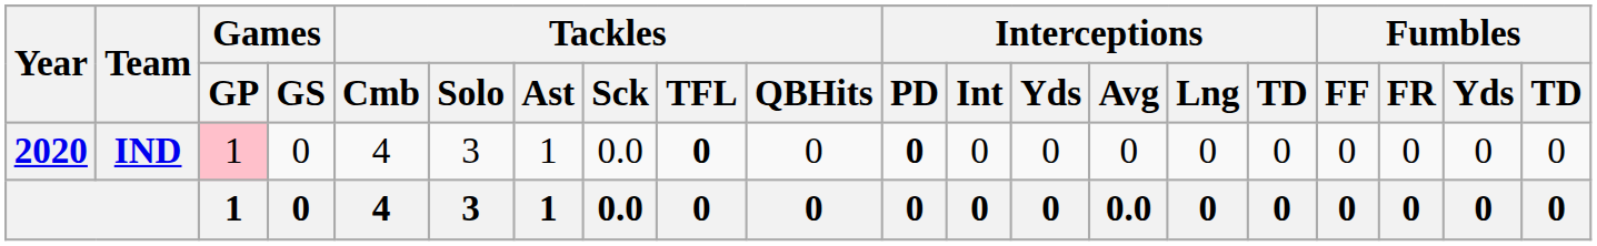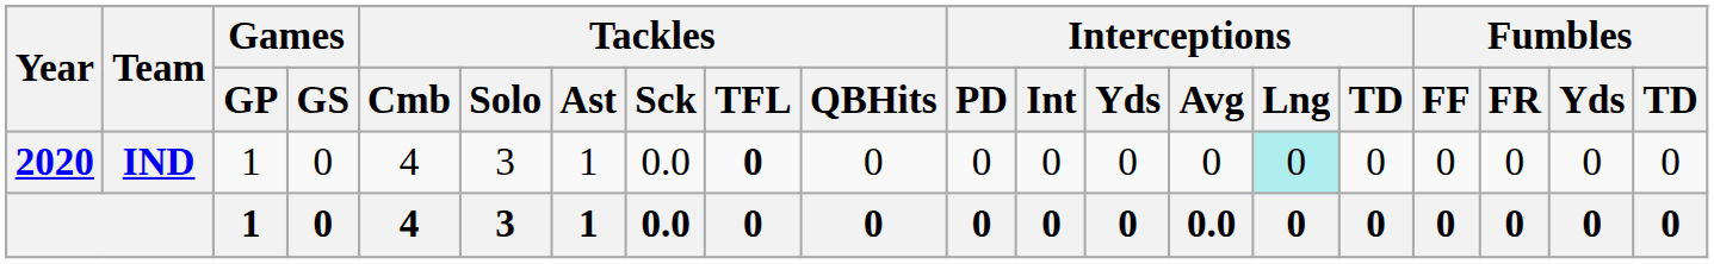IND | Games / GP: pink background -> no background
IND | Interceptions / PD: bold -> normal
IND | Interceptions / Lng: no background -> paleturquoise background
